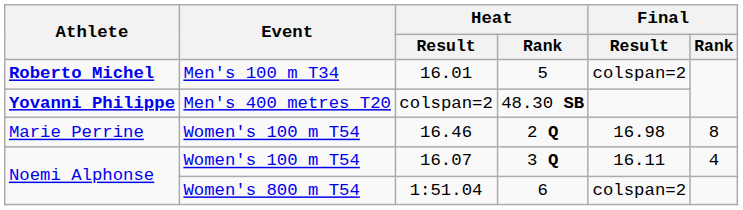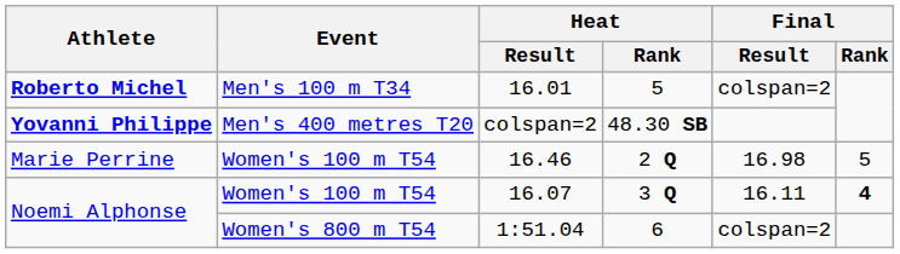16.46 | Final / Rank: 8 -> 5
16.07 | Final / Rank: normal -> bold
